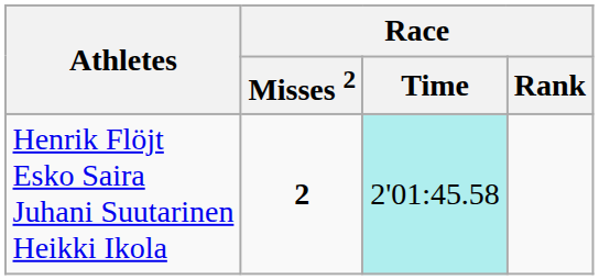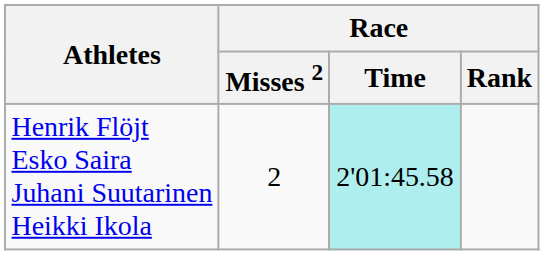Henrik Flöjt Esko Saira Juhani Suutarinen Heikki Ikola | Race / Misses 2: bold -> normal
